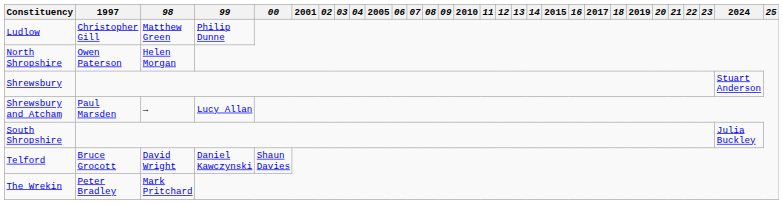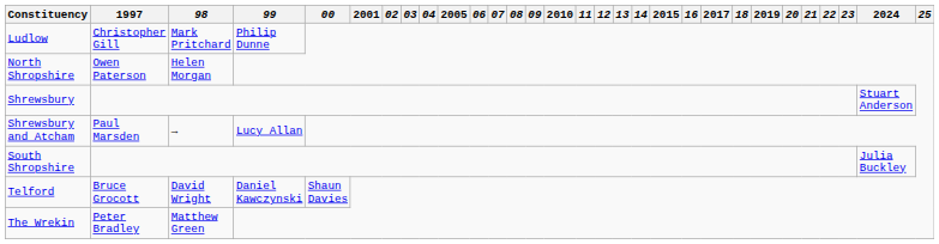Ludlow | 98: Matthew Green -> Mark Pritchard
The Wrekin | 98: Mark Pritchard -> Matthew Green
